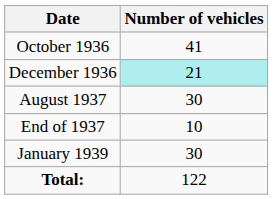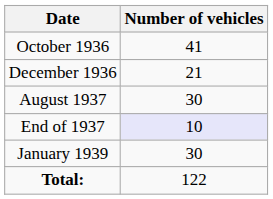December 1936 | Number of vehicles: paleturquoise background -> no background
End of 1937 | Number of vehicles: no background -> lavender background
